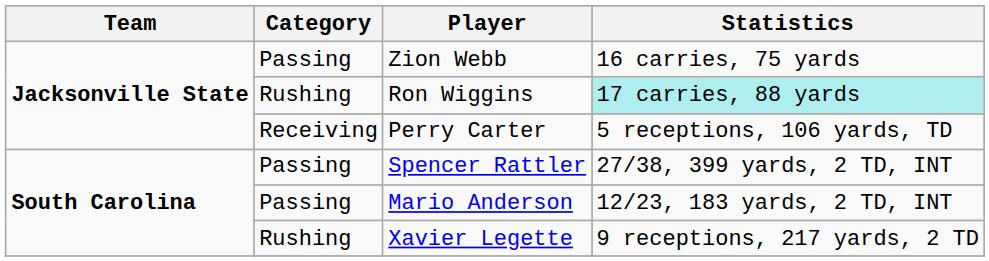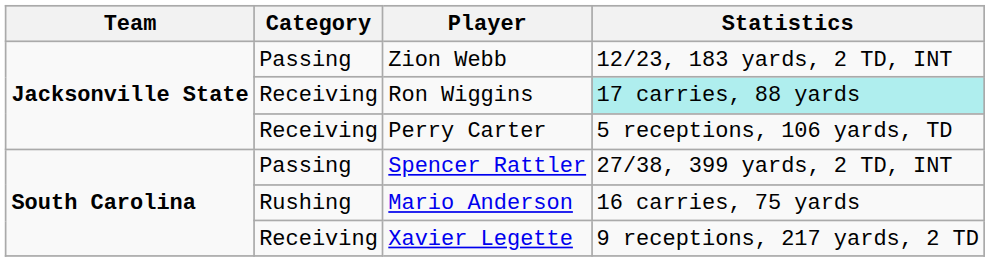Zion Webb | Statistics: 16 carries, 75 yards -> 12/23, 183 yards, 2 TD, INT
Ron Wiggins | Category: Rushing -> Receiving
Mario Anderson | Category: Passing -> Rushing
Mario Anderson | Statistics: 12/23, 183 yards, 2 TD, INT -> 16 carries, 75 yards
Xavier Legette | Category: Rushing -> Receiving
